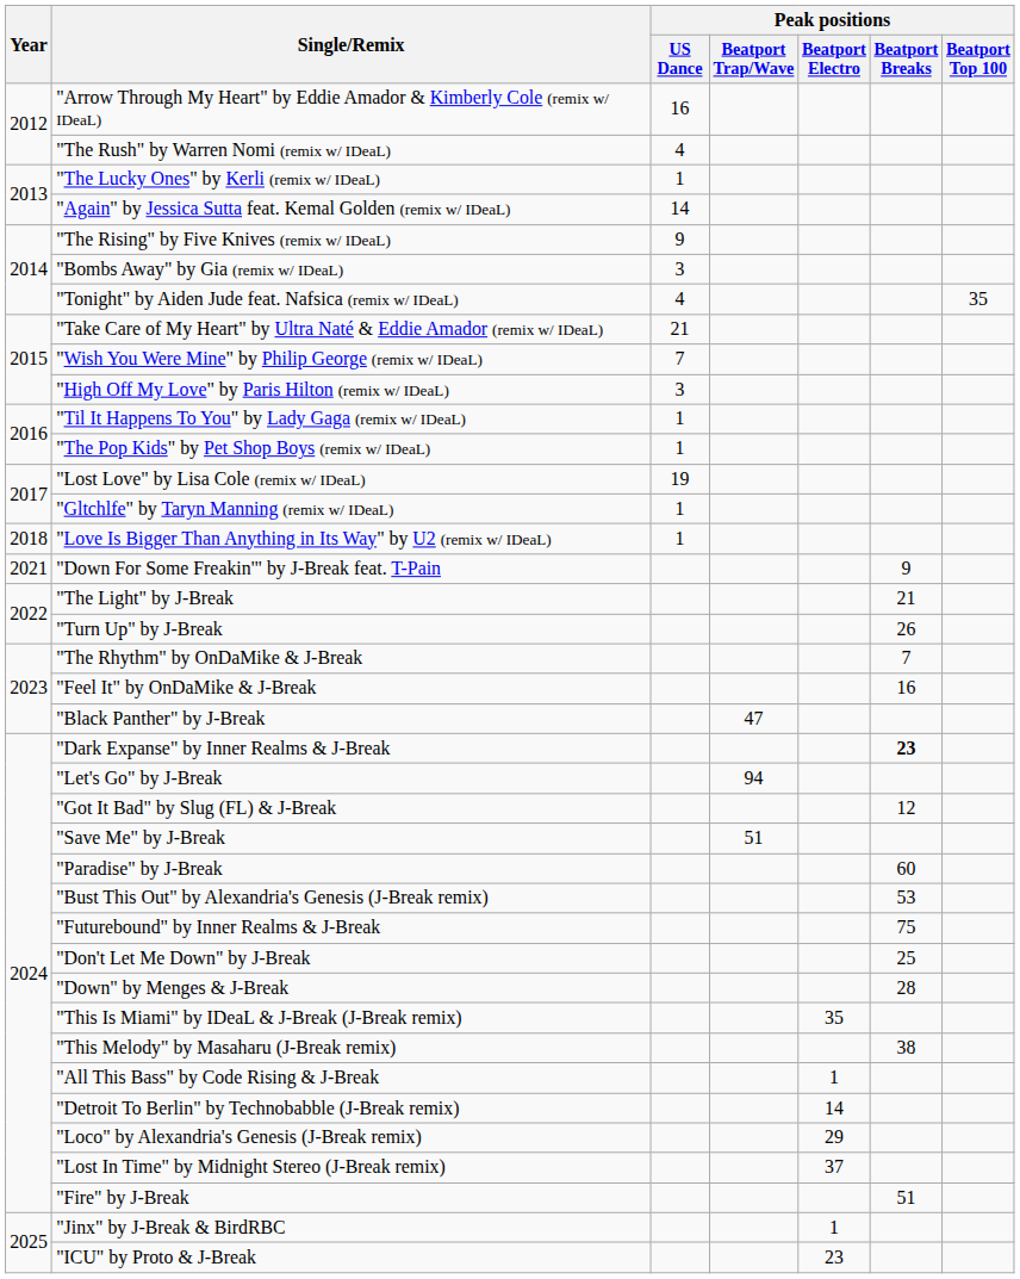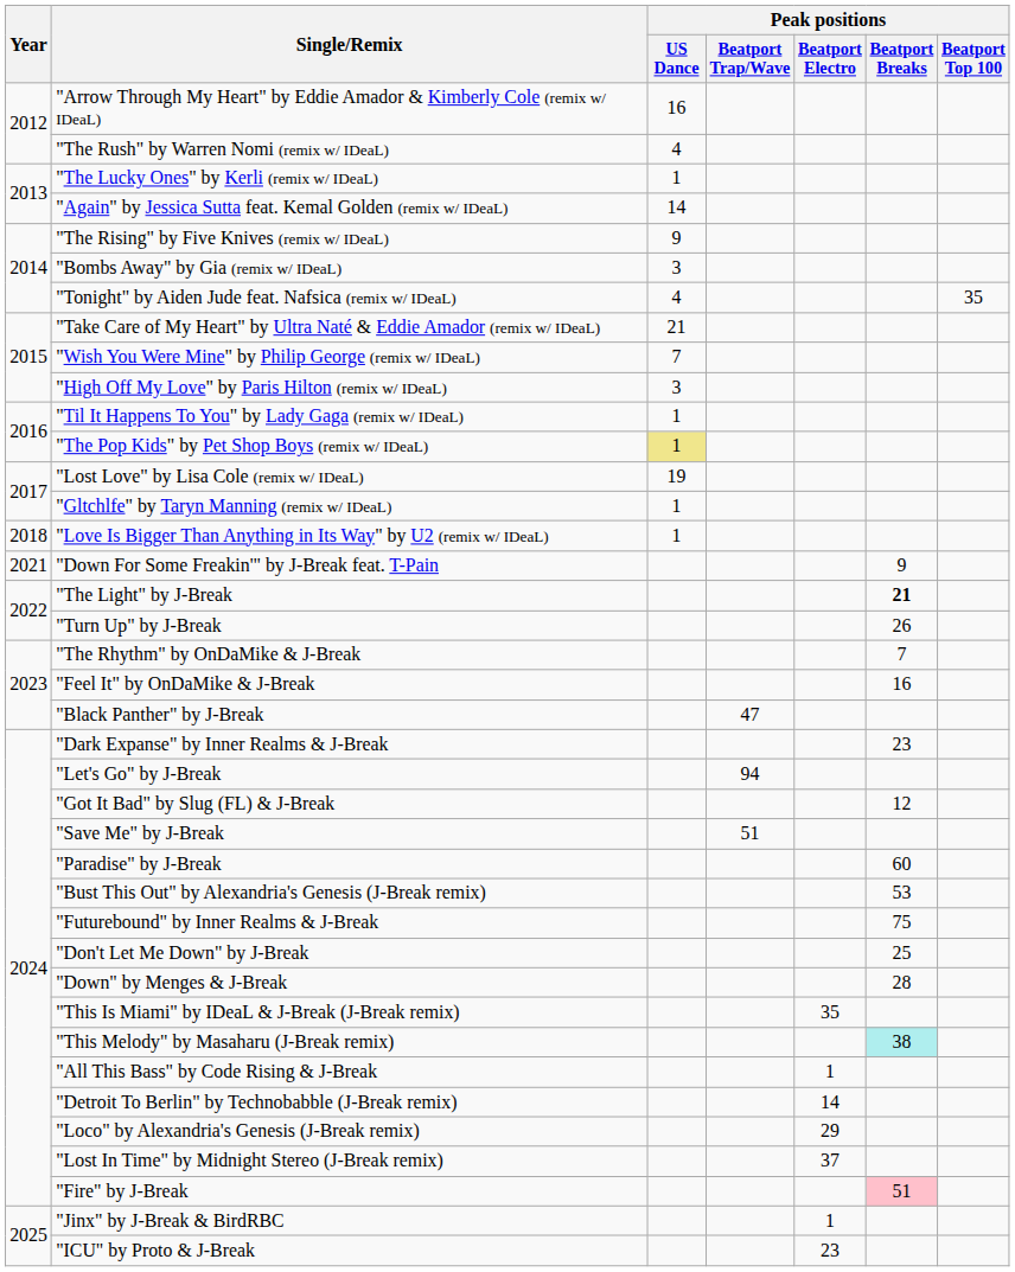"The Pop Kids" by Pet Shop Boys (remix w/ IDeaL) | Peak positions / US Dance: no background -> khaki background
"The Light" by J-Break | Peak positions / Beatport Breaks: normal -> bold
"Dark Expanse" by Inner Realms & J-Break | Peak positions / Beatport Breaks: bold -> normal
"This Melody" by Masaharu (J-Break remix) | Peak positions / Beatport Breaks: no background -> paleturquoise background
"Fire" by J-Break | Peak positions / Beatport Breaks: no background -> pink background
